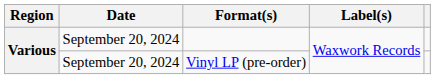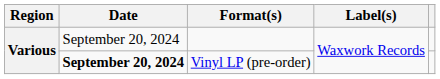Vinyl LP (pre-order) | Date: normal -> bold
